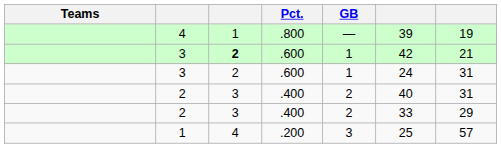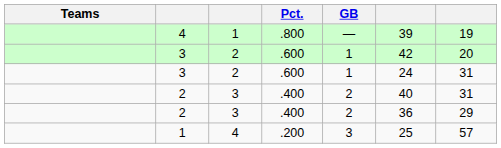row 3 | column 3: bold -> normal
row 3 | column 7: 21 -> 20
row 6 | column 6: 33 -> 36
